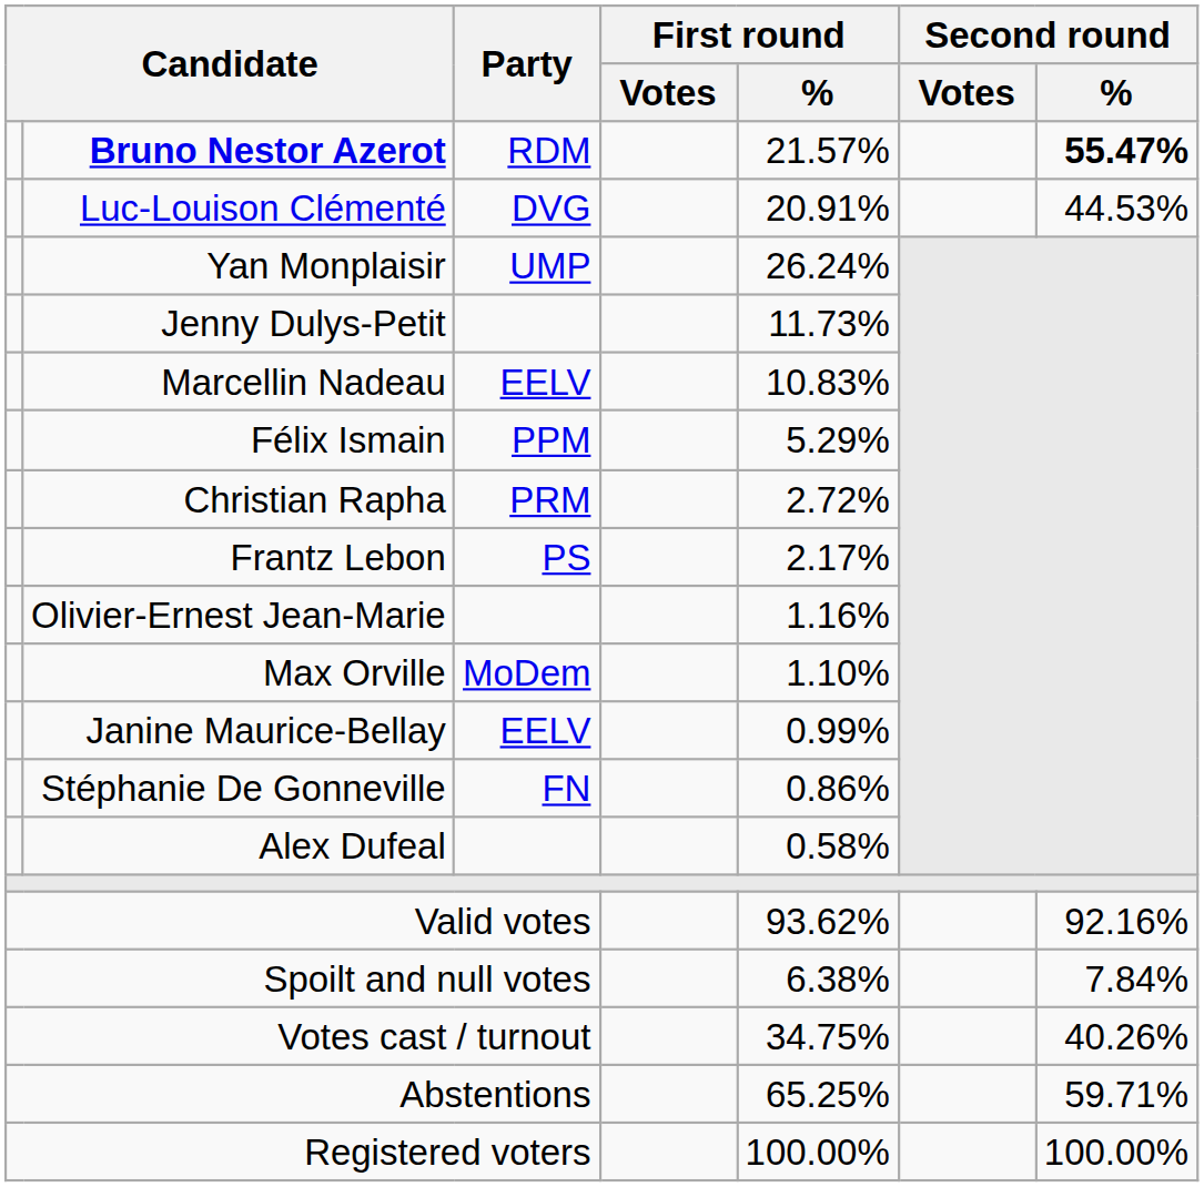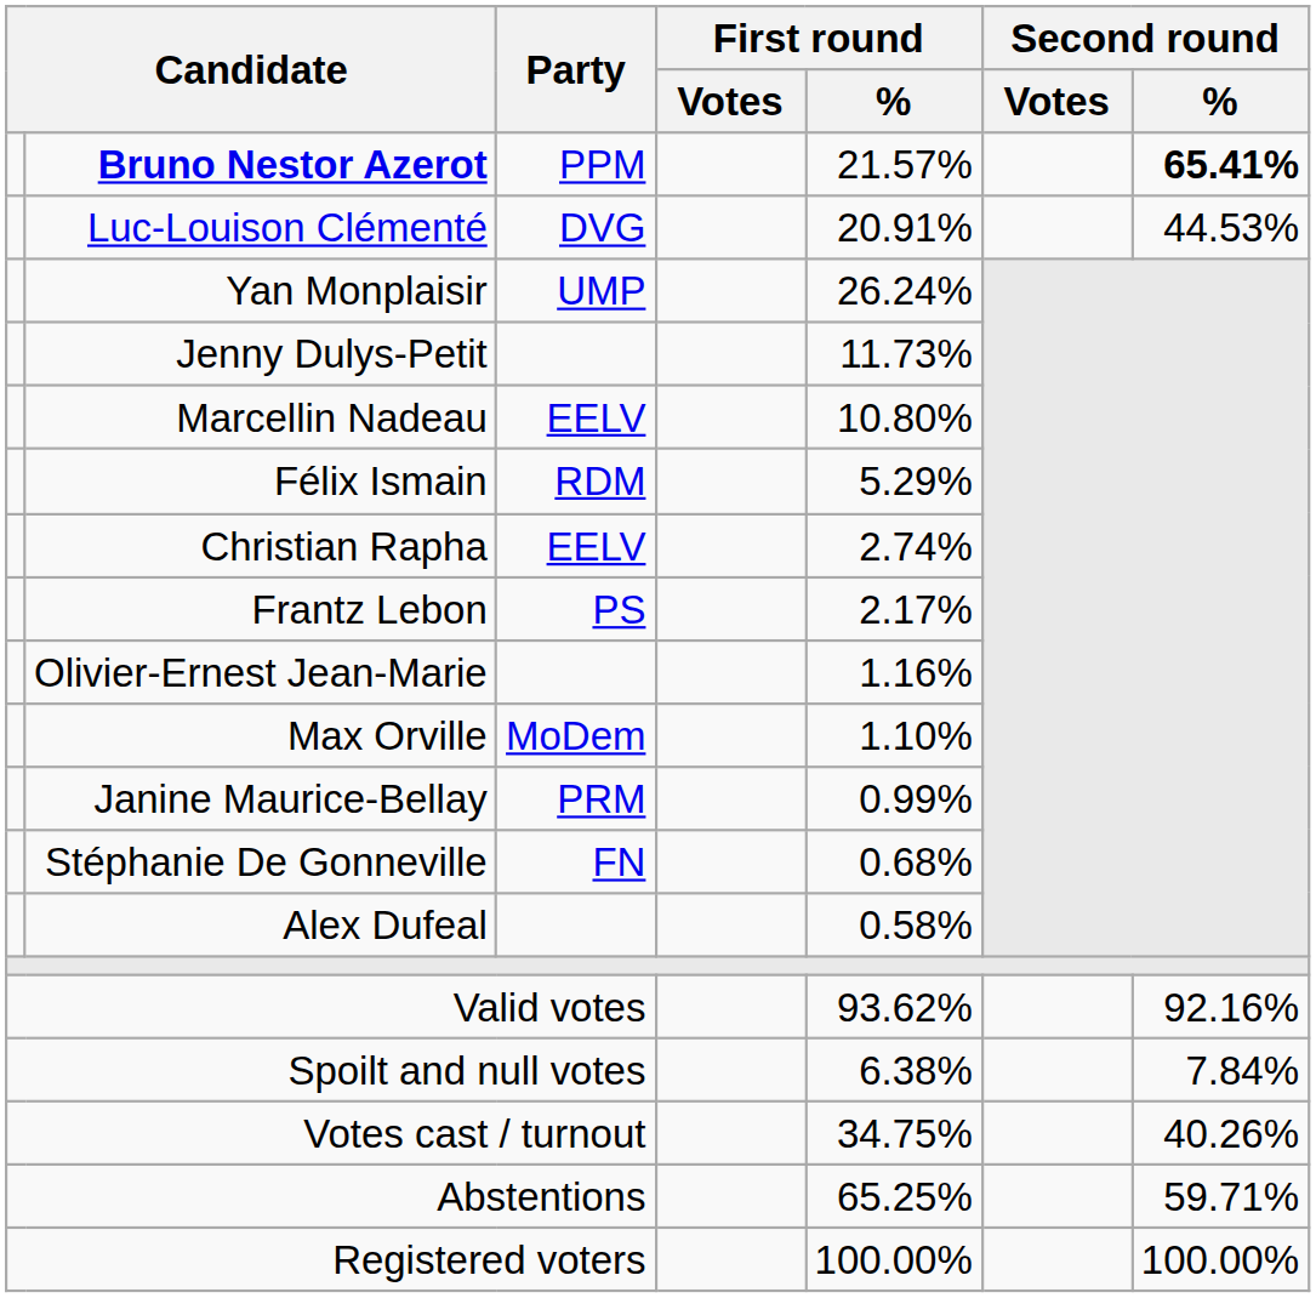Bruno Nestor Azerot | Party: RDM -> PPM
Bruno Nestor Azerot | Second round / %: 55.47% -> 65.41%
Marcellin Nadeau | First round / %: 10.83% -> 10.80%
Félix Ismain | Party: PPM -> RDM
Christian Rapha | Party: PRM -> EELV
Christian Rapha | First round / %: 2.72% -> 2.74%
Janine Maurice-Bellay | Party: EELV -> PRM
Stéphanie De Gonneville | First round / %: 0.86% -> 0.68%
